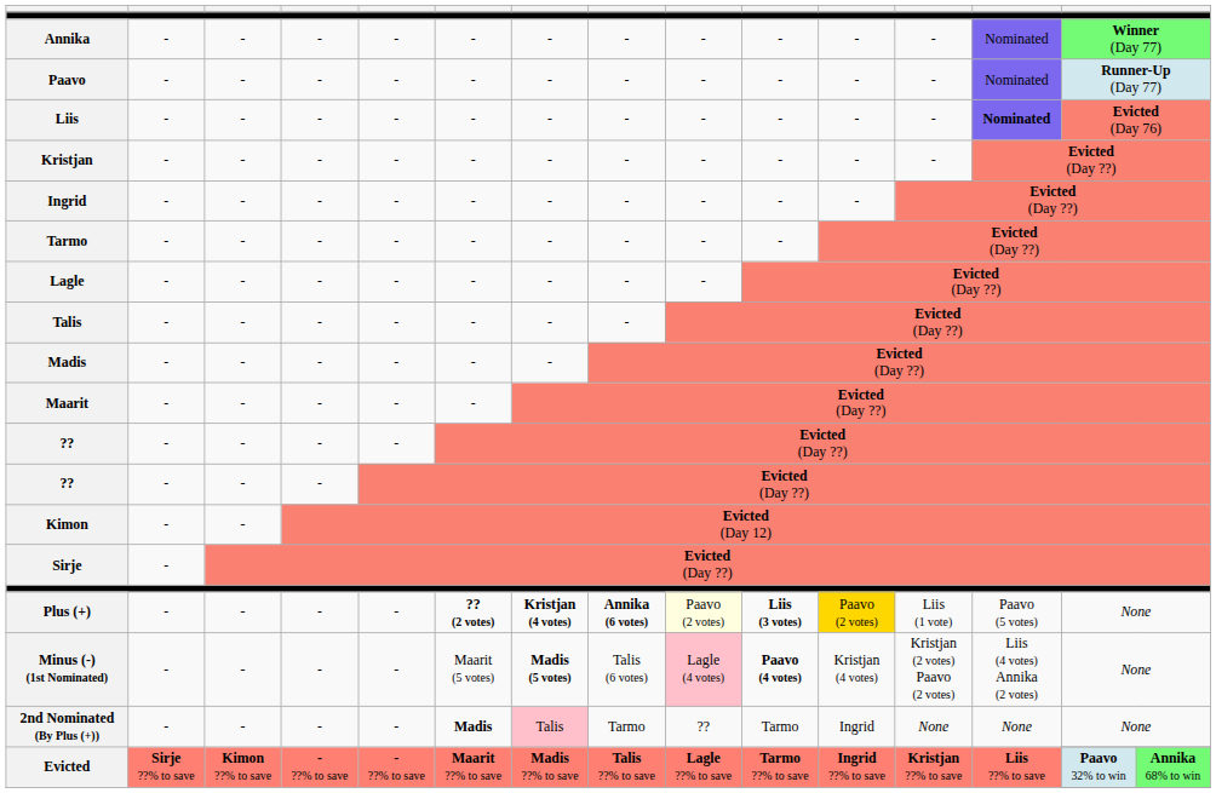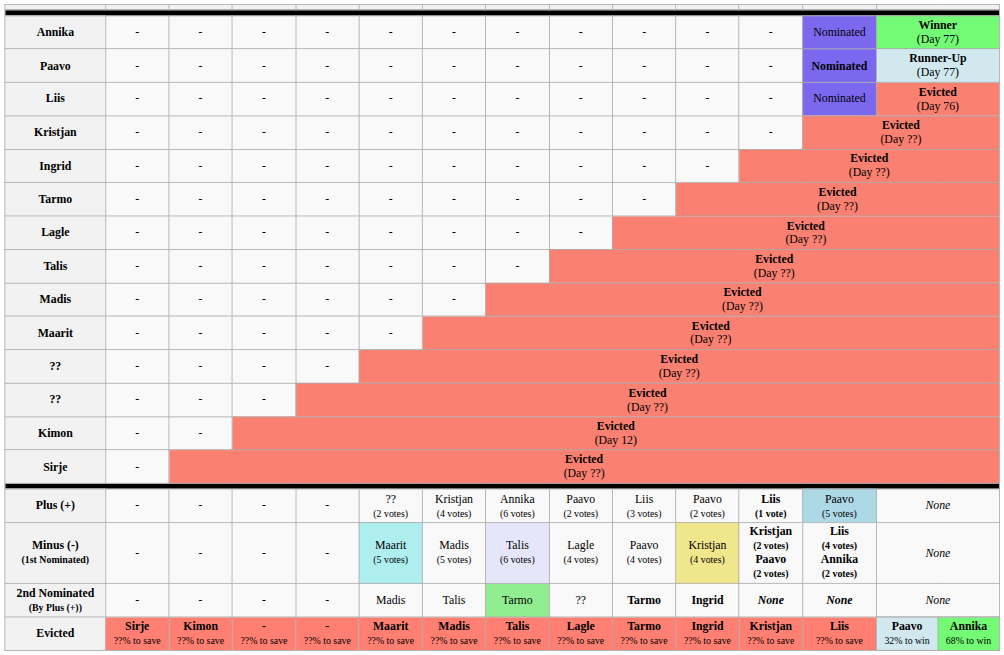Paavo | column 13: normal -> bold
Liis | column 13: bold -> normal
Plus (+) | column 6: bold -> normal
Plus (+) | column 7: bold -> normal
Plus (+) | column 8: bold -> normal
Plus (+) | column 9: lightyellow background -> no background
Plus (+) | column 10: bold -> normal
Plus (+) | column 11: gold background -> no background
Plus (+) | column 12: normal -> bold
Plus (+) | column 13: no background -> lightblue background
Minus (-) (1st Nominated) | column 6: no background -> paleturquoise background
Minus (-) (1st Nominated) | column 7: bold -> normal
Minus (-) (1st Nominated) | column 8: no background -> lavender background
Minus (-) (1st Nominated) | column 9: pink background -> no background
Minus (-) (1st Nominated) | column 10: bold -> normal
Minus (-) (1st Nominated) | column 11: no background -> khaki background
Minus (-) (1st Nominated) | column 12: normal -> bold
Minus (-) (1st Nominated) | column 13: normal -> bold
2nd Nominated (By Plus (+)) | column 6: bold -> normal
2nd Nominated (By Plus (+)) | column 7: pink background -> no background
2nd Nominated (By Plus (+)) | column 8: no background -> lightgreen background
2nd Nominated (By Plus (+)) | column 10: normal -> bold
2nd Nominated (By Plus (+)) | column 11: normal -> bold
2nd Nominated (By Plus (+)) | column 12: normal -> bold
2nd Nominated (By Plus (+)) | column 13: normal -> bold
